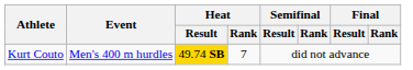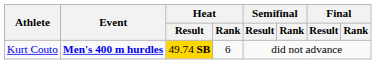Kurt Couto | Event: normal -> bold
Kurt Couto | Heat / Rank: 7 -> 6
